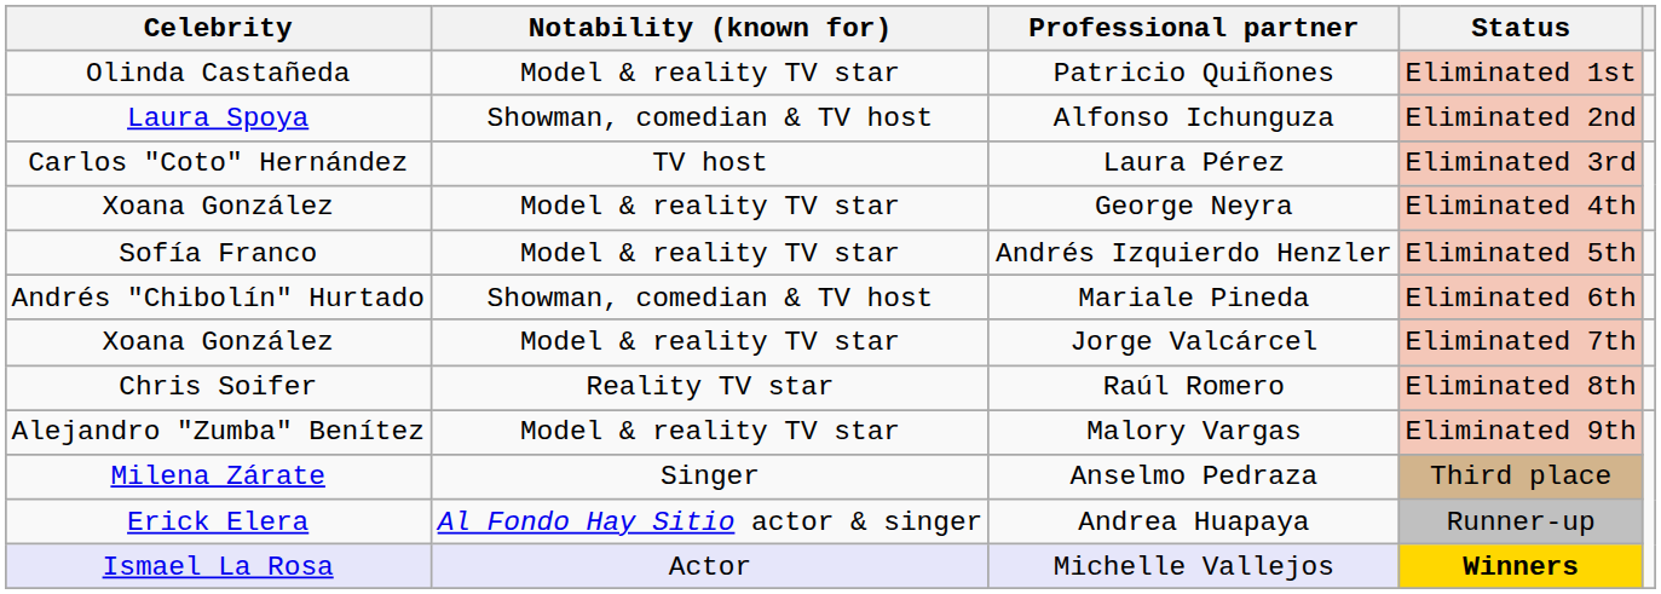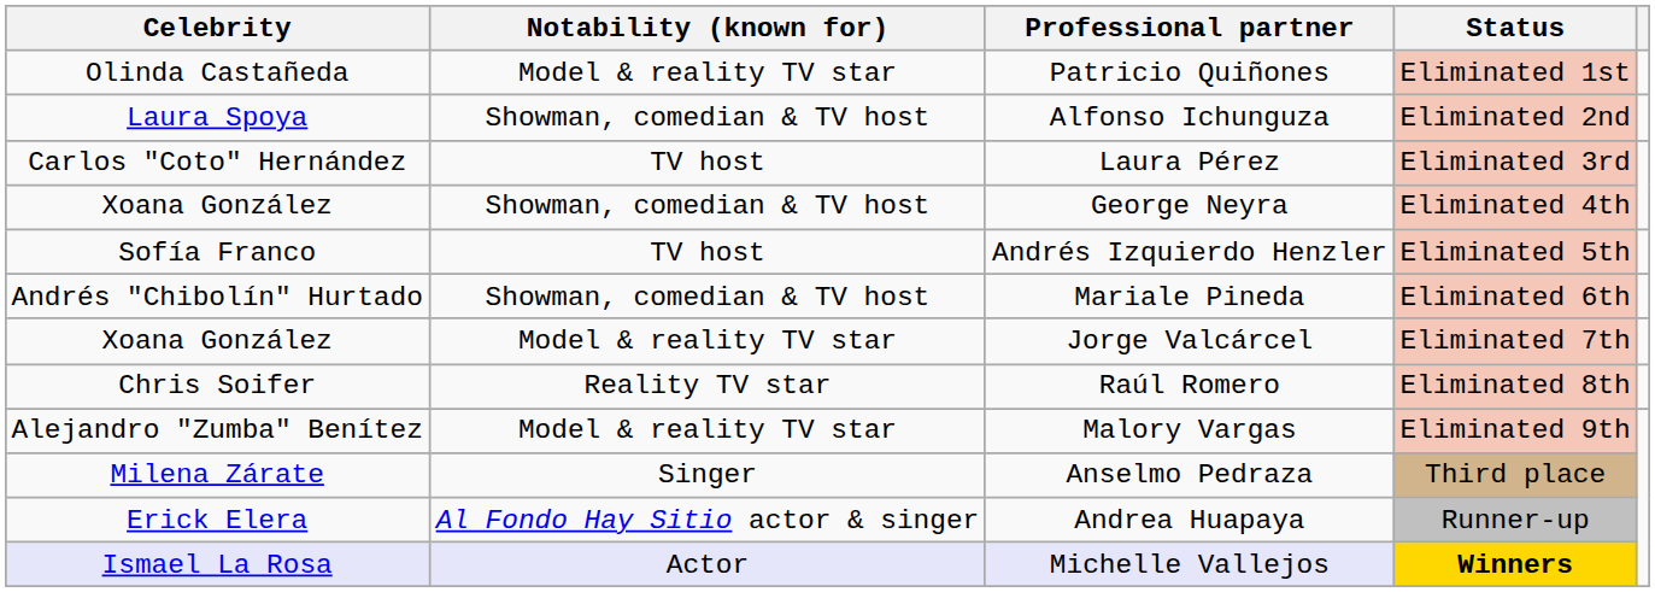George Neyra | Notability (known for): Model & reality TV star -> Showman, comedian & TV host
Andrés Izquierdo Henzler | Notability (known for): Model & reality TV star -> TV host
